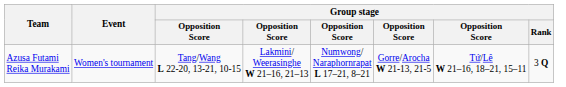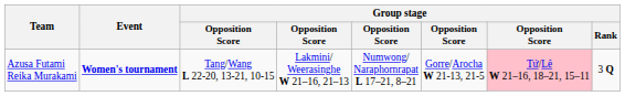Azusa Futami Reika Murakami | Event: normal -> bold
Azusa Futami Reika Murakami | column 7: no background -> pink background
